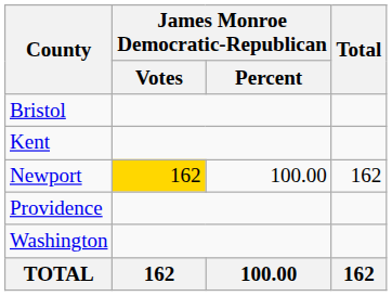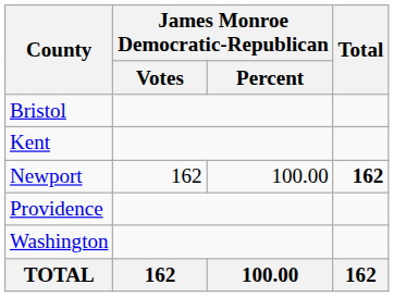Newport | James Monroe Democratic-Republican / Votes: gold background -> no background
Newport | Total: normal -> bold
